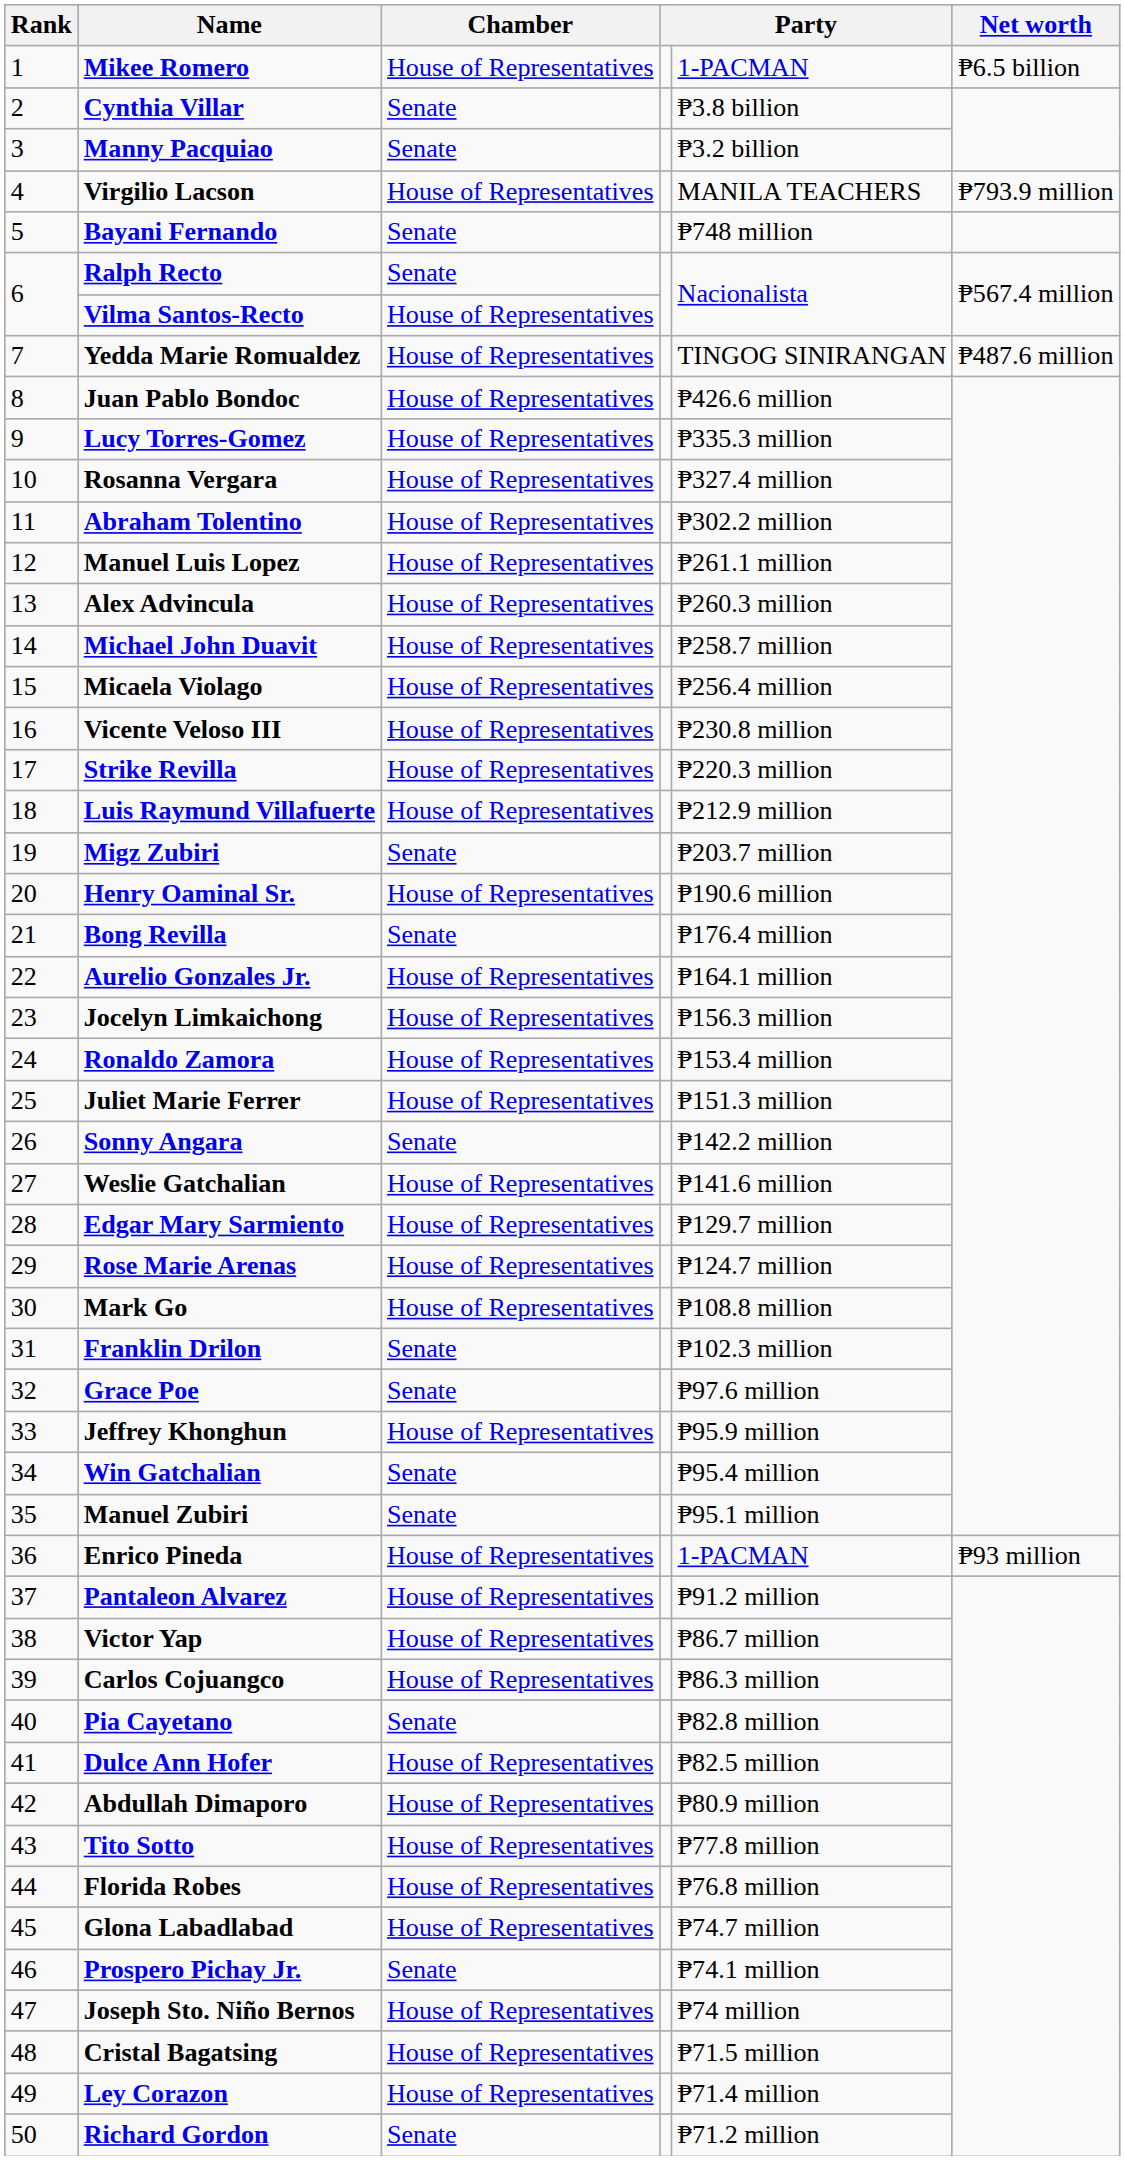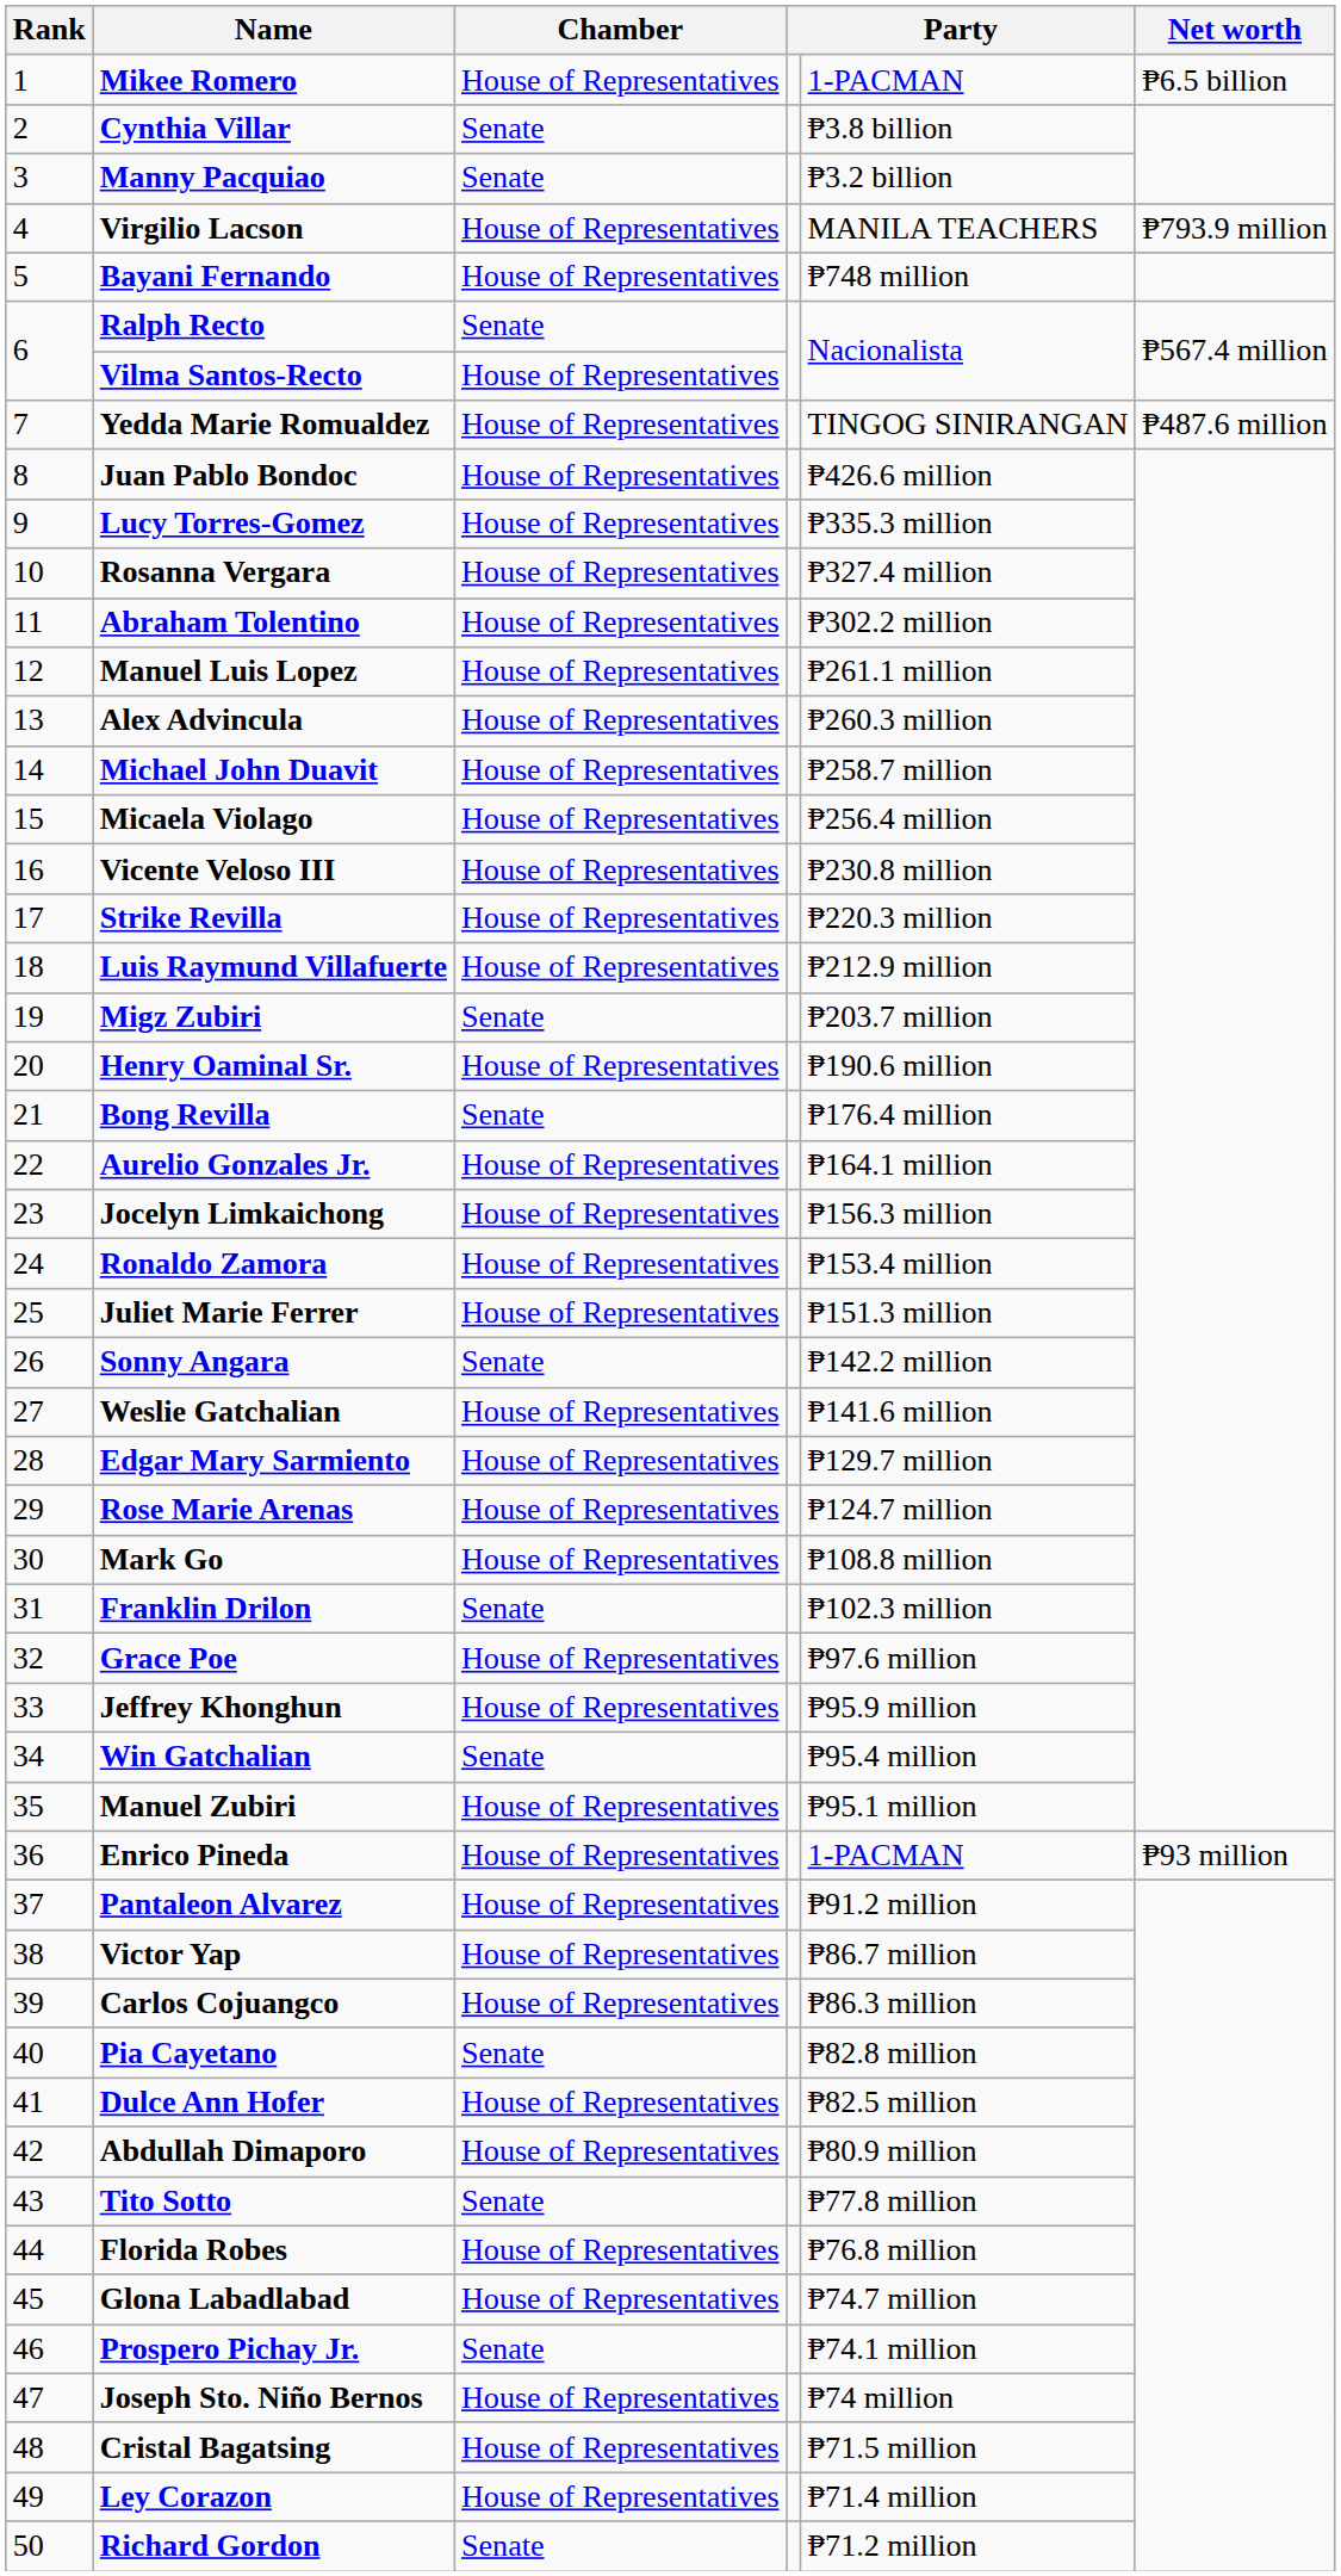Bayani Fernando | Chamber: Senate -> House of Representatives
Grace Poe | Chamber: Senate -> House of Representatives
Manuel Zubiri | Chamber: Senate -> House of Representatives
Tito Sotto | Chamber: House of Representatives -> Senate
